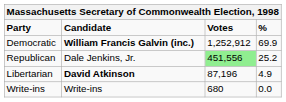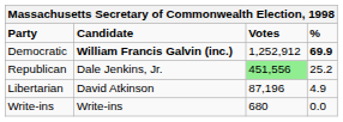Democratic | %: normal -> bold
Libertarian | Candidate: bold -> normal
